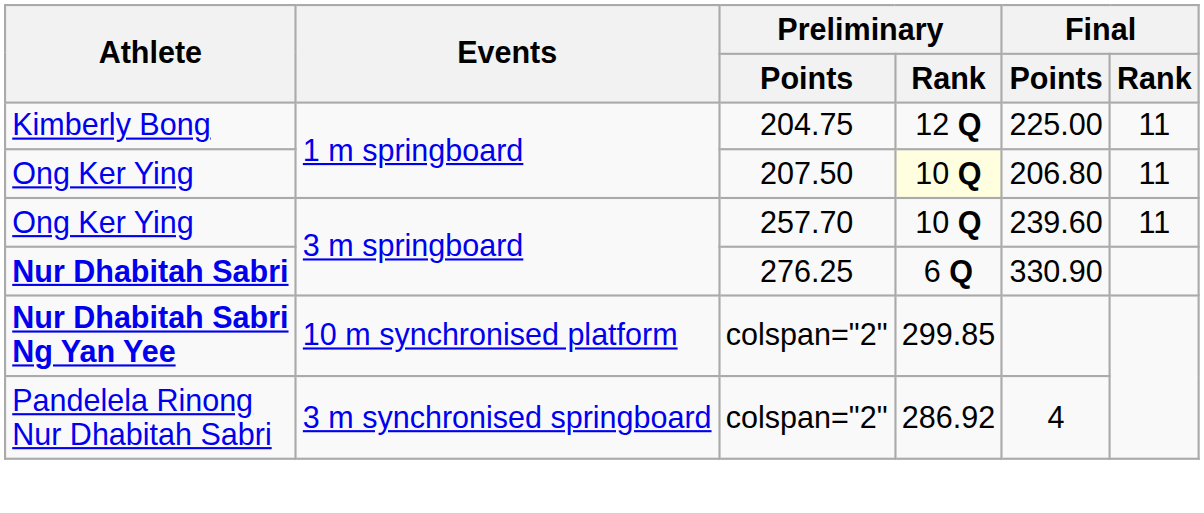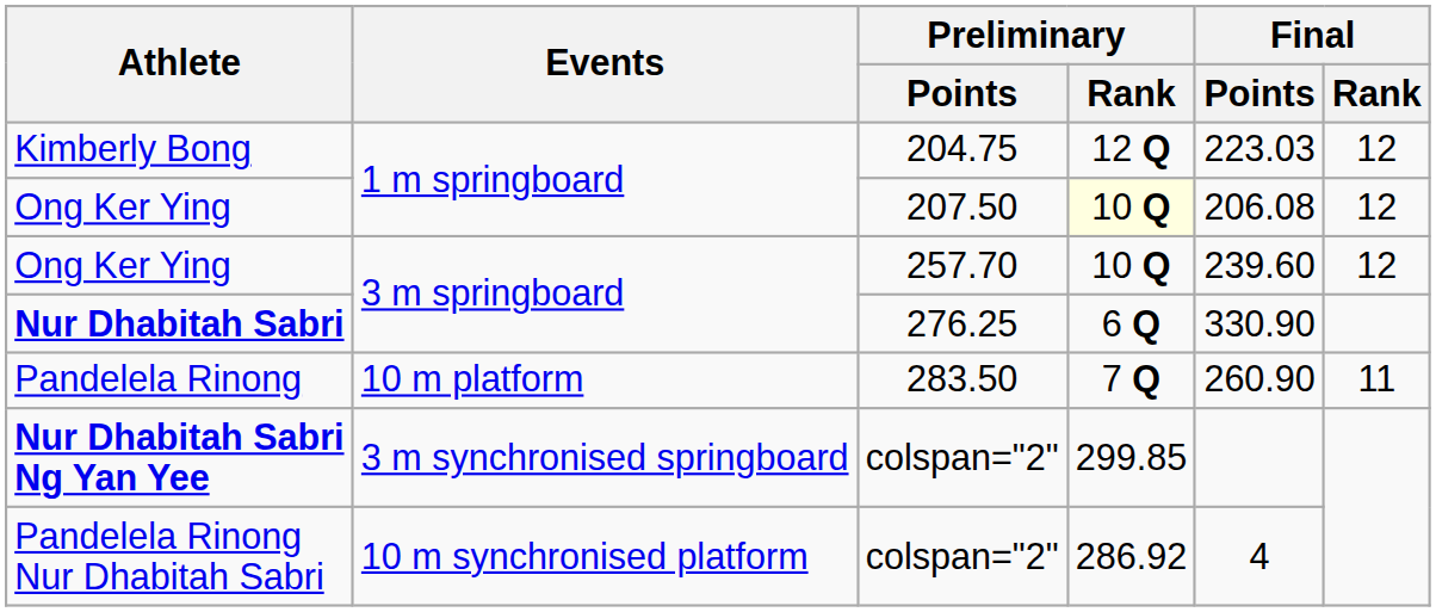Kimberly Bong | Final / Points: 225.00 -> 223.03
Kimberly Bong | Final / Rank: 11 -> 12
Ong Ker Ying / 207.50 | Final / Points: 206.80 -> 206.08
Ong Ker Ying / 207.50 | Final / Rank: 11 -> 12
Ong Ker Ying / 257.70 | Final / Rank: 11 -> 12
+ row: Pandelela Rinong | 10 m platform | 283.50 | 7 Q | 260.90 | 11
Nur Dhabitah Sabri Ng Yan Yee | Events: 10 m synchronised platform -> 3 m synchronised springboard
Pandelela Rinong Nur Dhabitah Sabri | Events: 3 m synchronised springboard -> 10 m synchronised platform
